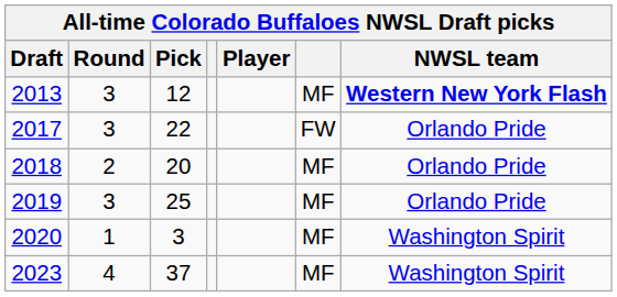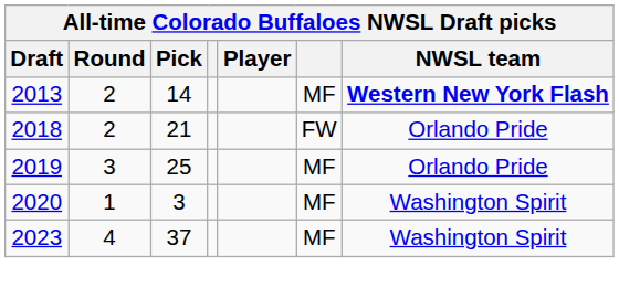2013 | Round: 3 -> 2
2013 | Pick: 12 -> 14
- row: 2017 | 3 | 22 | FW | Orlando Pride
2018 | Pick: 20 -> 21
2018 | column 6: MF -> FW
